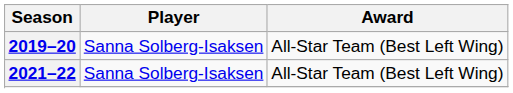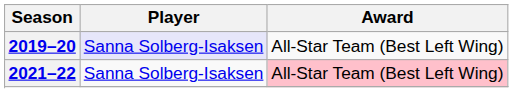row 2 | Player: no background -> lavender background
row 3 | Award: no background -> pink background
